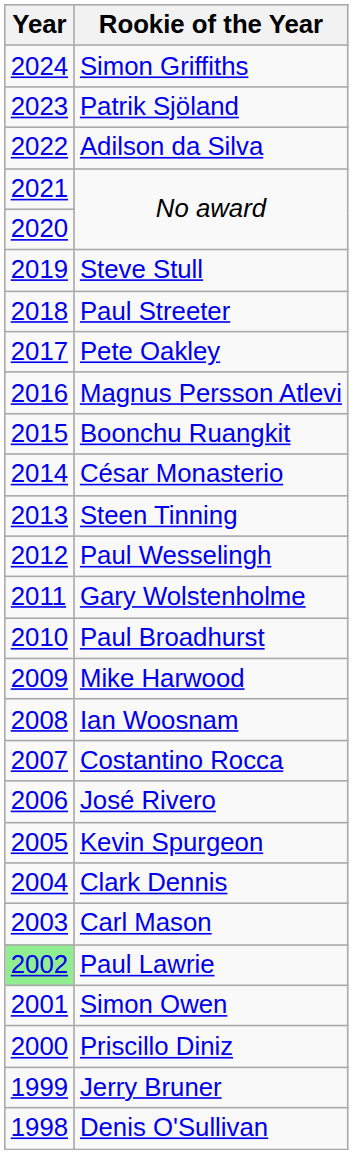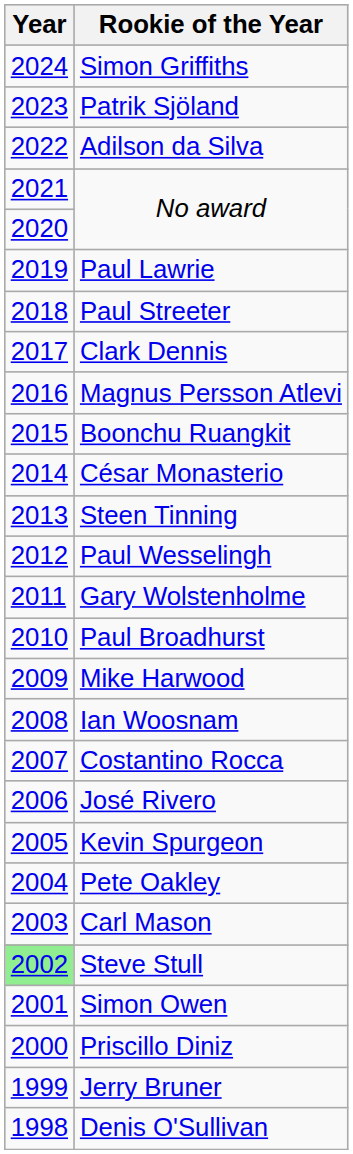row 7 | Rookie of the Year: Steve Stull -> Paul Lawrie
row 9 | Rookie of the Year: Pete Oakley -> Clark Dennis
row 22 | Rookie of the Year: Clark Dennis -> Pete Oakley
row 24 | Rookie of the Year: Paul Lawrie -> Steve Stull
